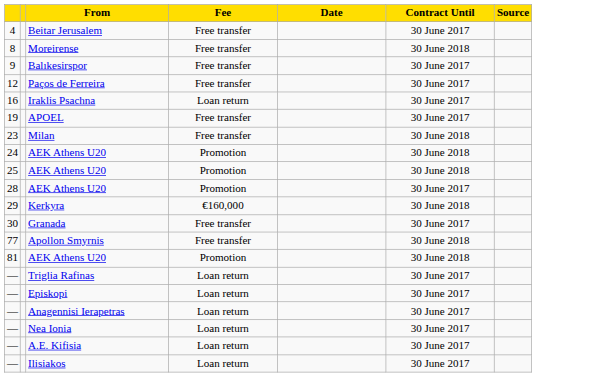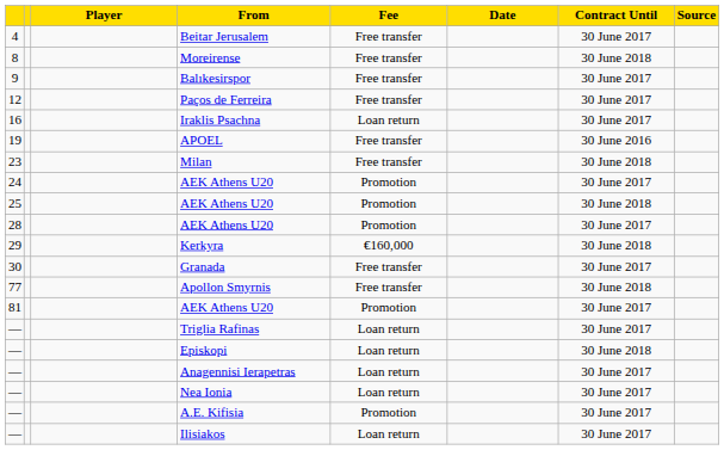+ column: Player
APOEL | Contract Until: 30 June 2017 -> 30 June 2016
24 / AEK Athens U20 | Contract Until: 30 June 2018 -> 30 June 2017
81 / AEK Athens U20 | Contract Until: 30 June 2018 -> 30 June 2017
Episkopi | Contract Until: 30 June 2017 -> 30 June 2018
A.E. Kifisia | Fee: Loan return -> Promotion
